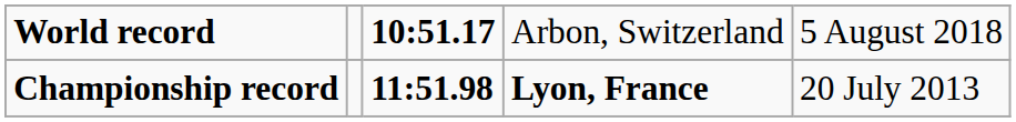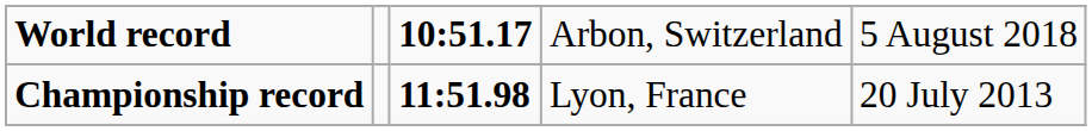Championship record | column 4: bold -> normal
